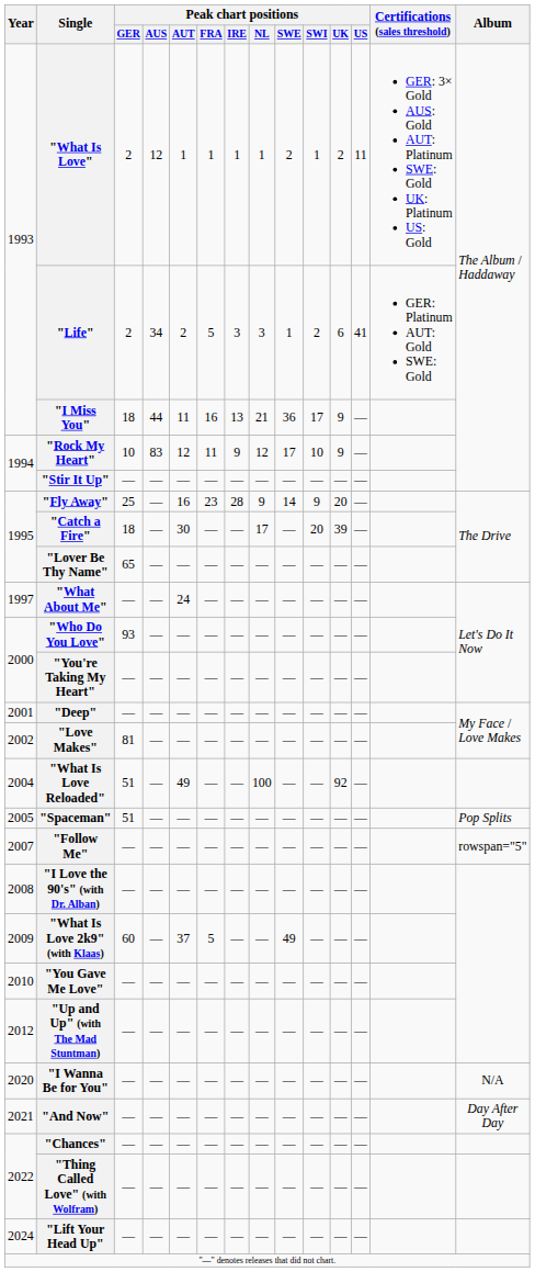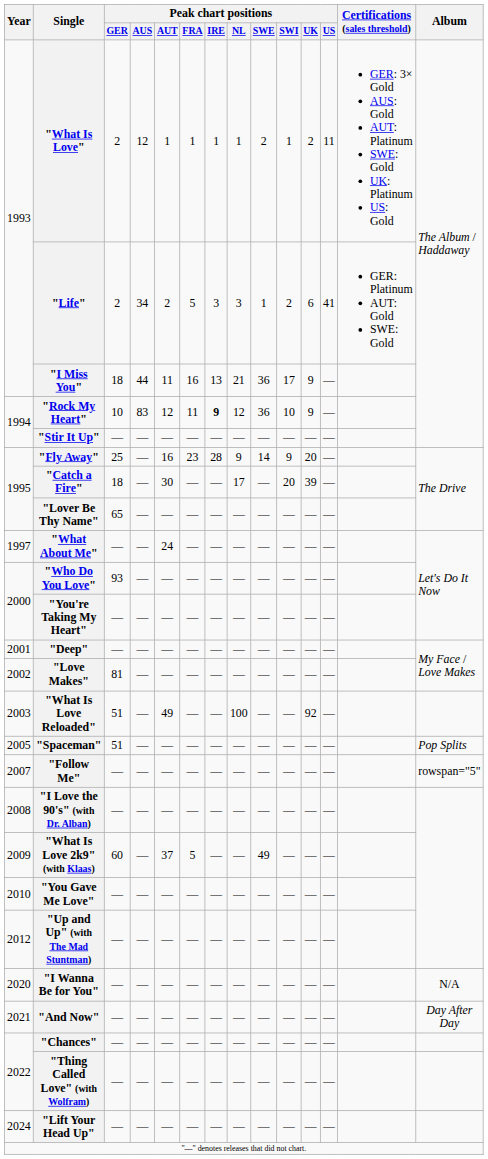"Rock My Heart" | Peak chart positions / IRE: normal -> bold
"Rock My Heart" | Peak chart positions / SWE: 17 -> 36
"What Is Love Reloaded" | Year: 2004 -> 2003
